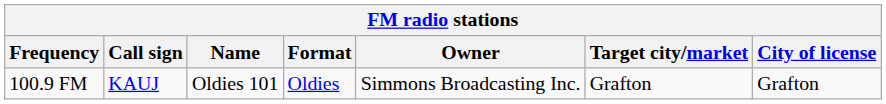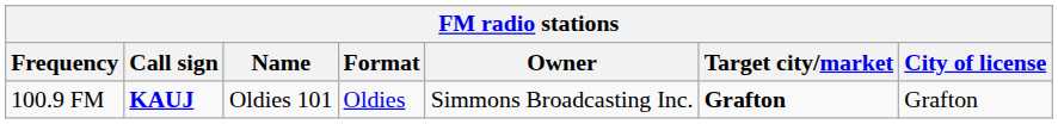100.9 FM | Call sign: normal -> bold
100.9 FM | Target city/market: normal -> bold
